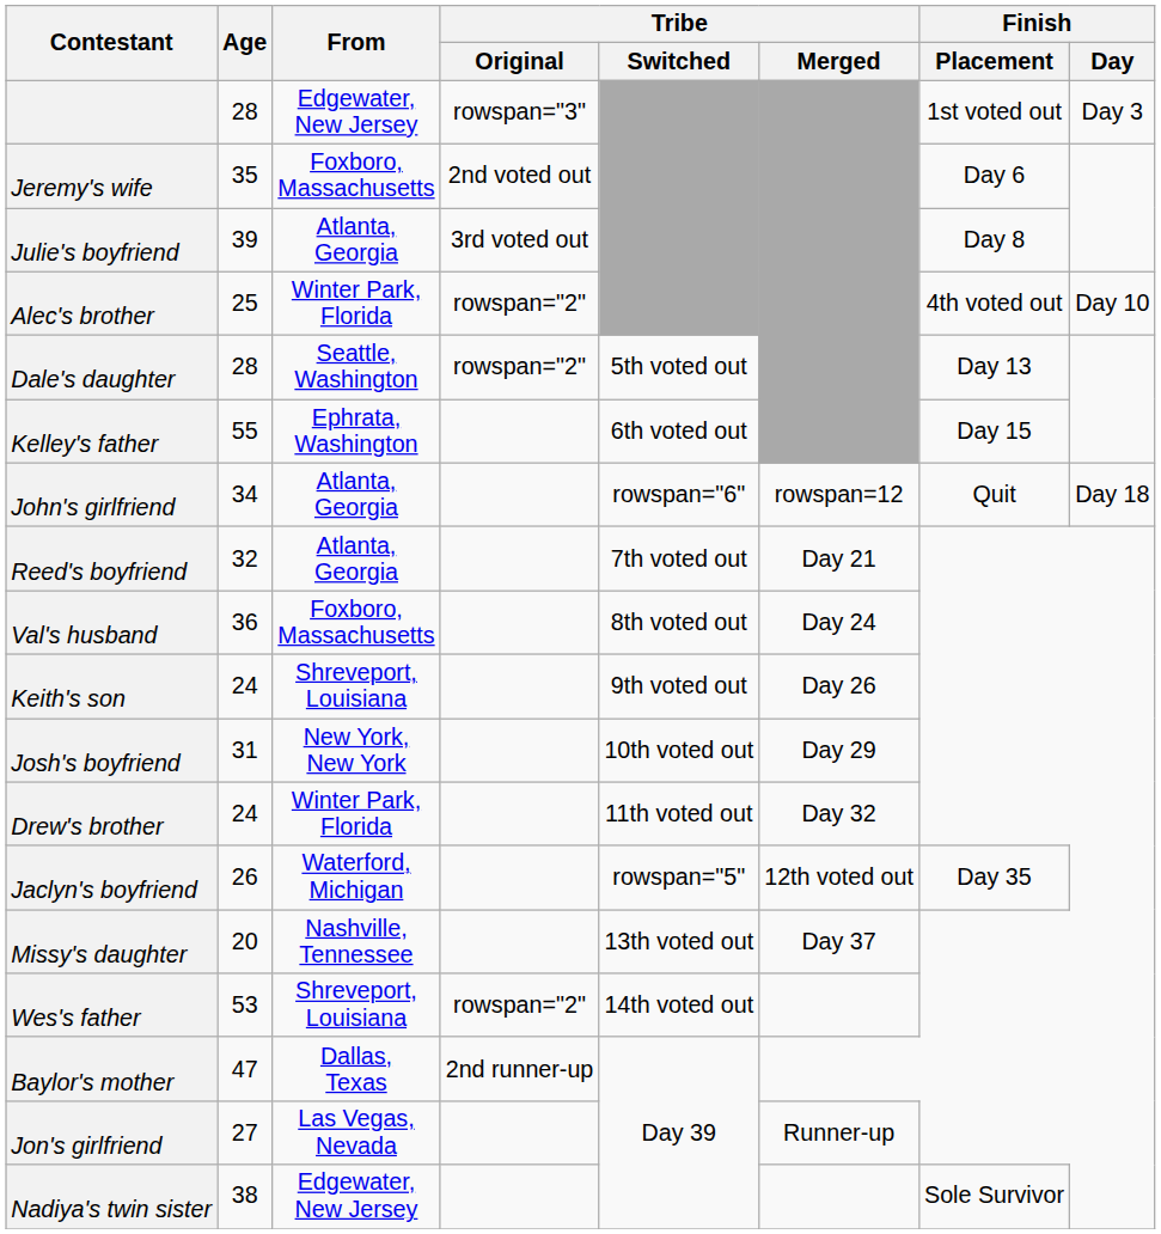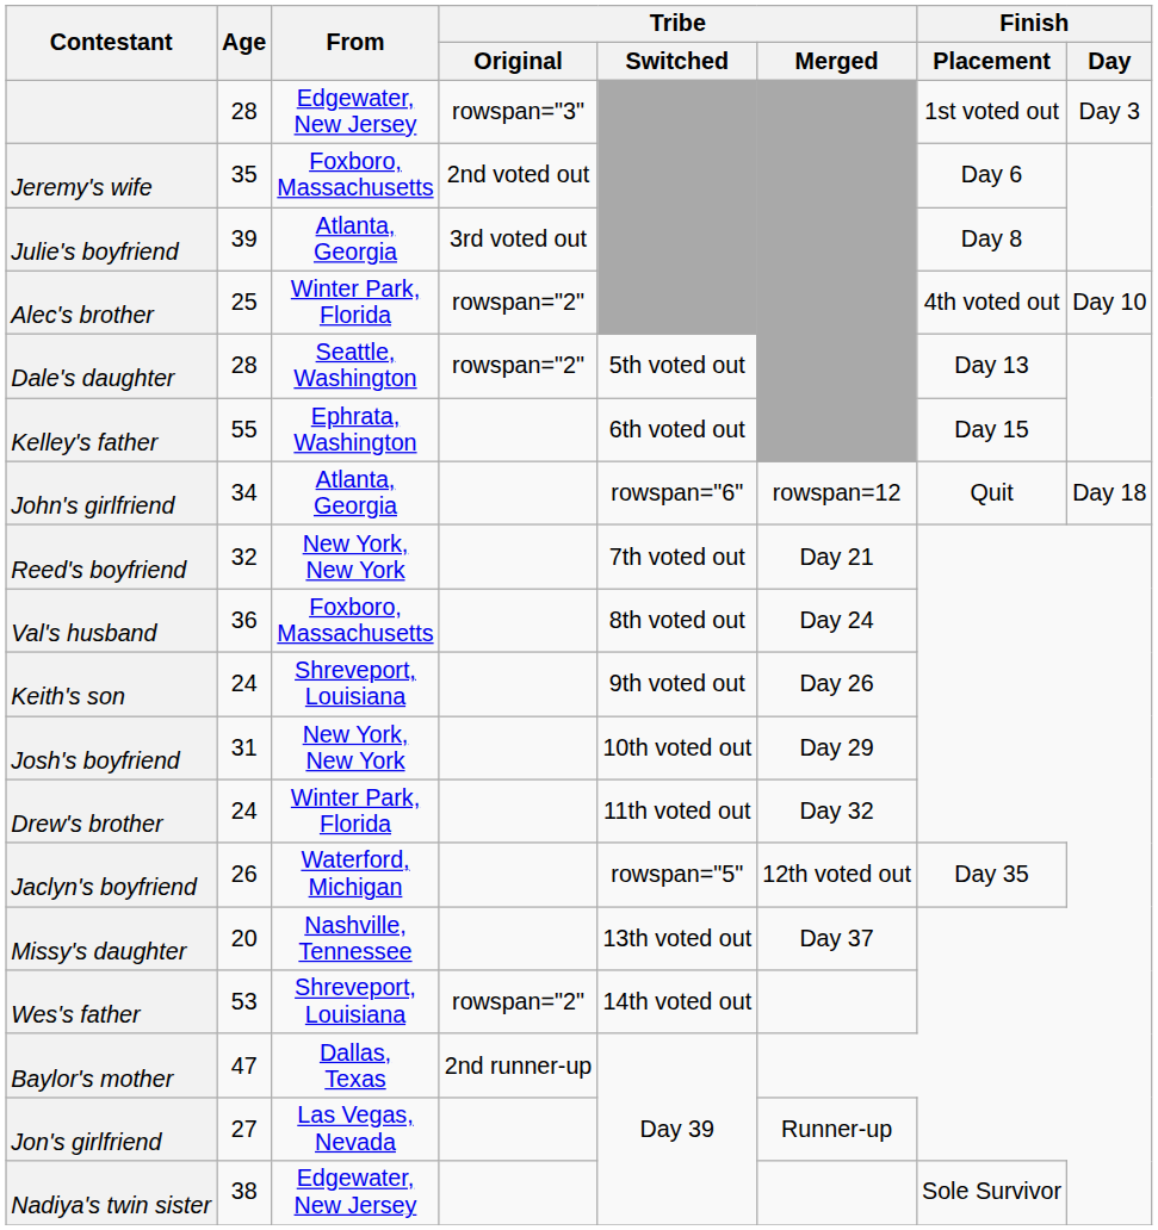Reed's boyfriend | From: Atlanta, Georgia -> New York, New York
